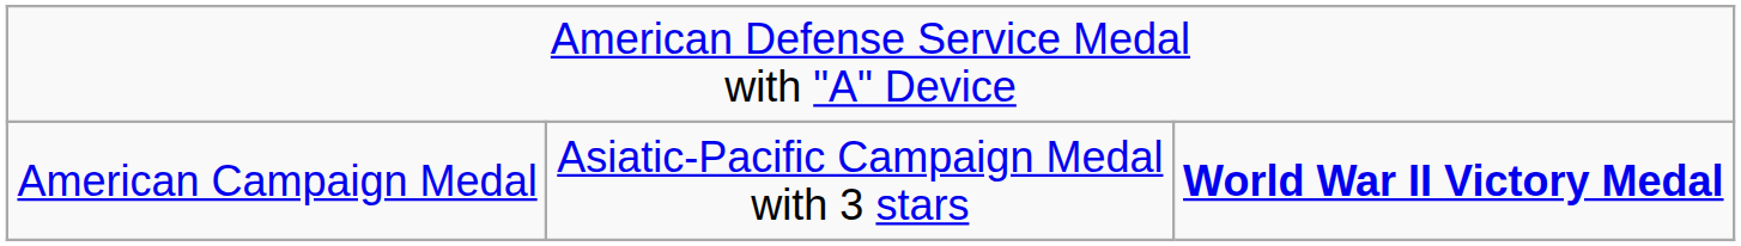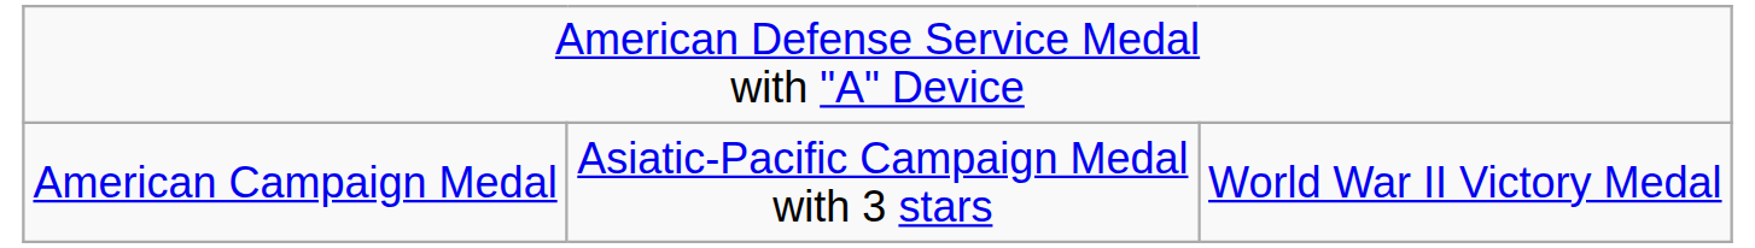American Campaign Medal | column 3: bold -> normal
